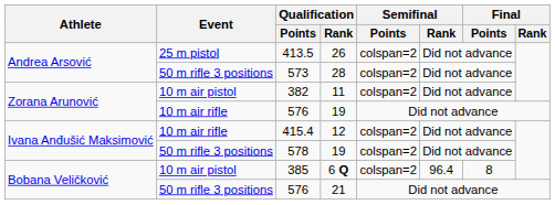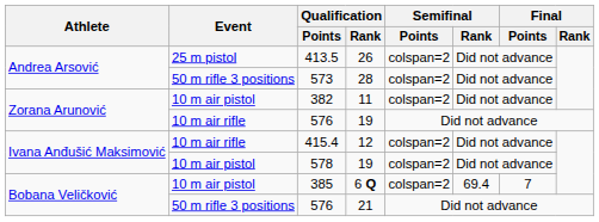578 | Event: 50 m rifle 3 positions -> 10 m air pistol
385 | Semifinal / Rank: 96.4 -> 69.4
385 | Final / Points: 8 -> 7
